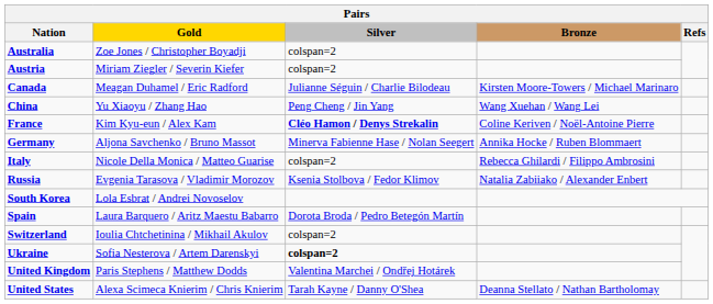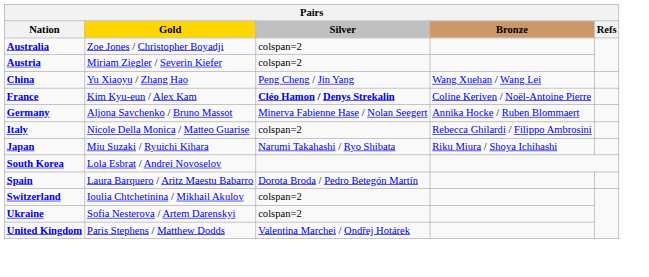- row: Canada | Meagan Duhamel / Eric Radford | Julianne Séguin / Charlie Bilodeau | Kirsten Moore-Towers / Michael Marinaro
+ row: Japan | Miu Suzaki / Ryuichi Kihara | Narumi Takahashi / Ryo Shibata | Riku Miura / Shoya Ichihashi
- row: Russia | Evgenia Tarasova / Vladimir Morozov | Ksenia Stolbova / Fedor Klimov | Natalia Zabiiako / Alexander Enbert
Ukraine | Silver: bold -> normal
- row: United States | Alexa Scimeca Knierim / Chris Knierim | Tarah Kayne / Danny O'Shea | Deanna Stellato / Nathan Bartholomay
